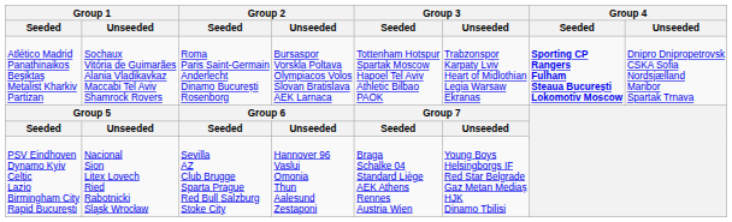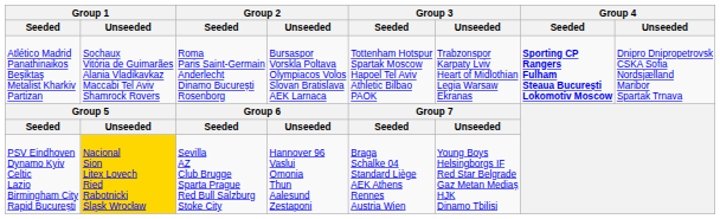row 6 | Group 1 / Unseeded: no background -> gold background
